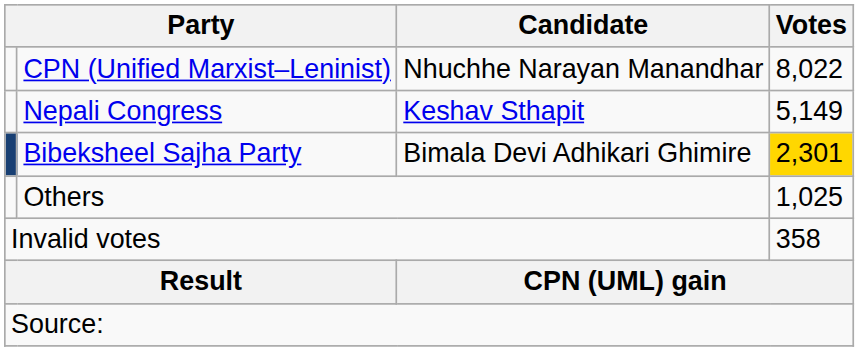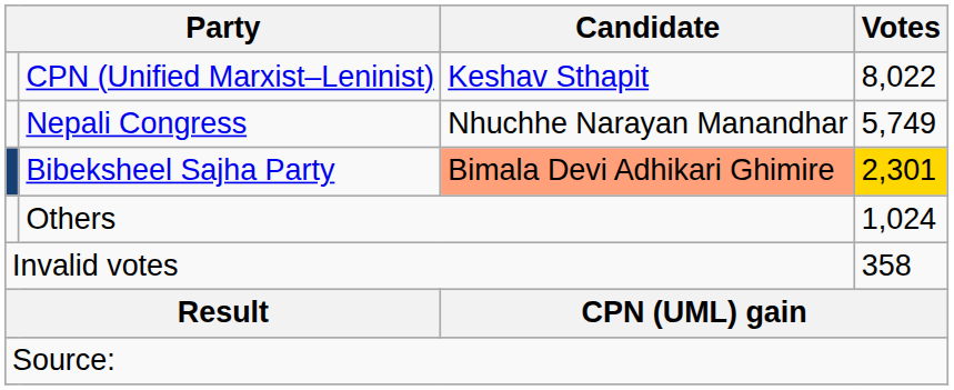CPN (Unified Marxist–Leninist) | Candidate: Nhuchhe Narayan Manandhar -> Keshav Sthapit
Nepali Congress | Candidate: Keshav Sthapit -> Nhuchhe Narayan Manandhar
Nepali Congress | Votes: 5,149 -> 5,749
Bibeksheel Sajha Party | Candidate: no background -> lightsalmon background
Others | Votes: 1,025 -> 1,024
